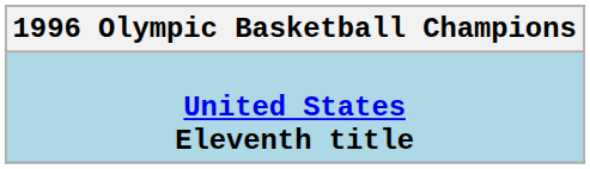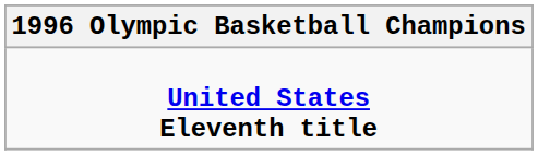row 2 | column 1: lightblue background -> no background
